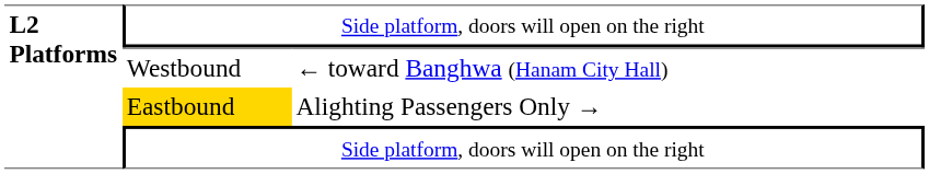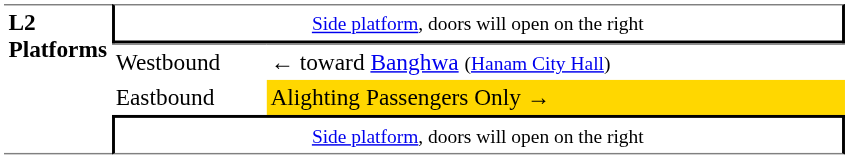Eastbound | column 2: gold background -> no background
Eastbound | column 3: no background -> gold background
